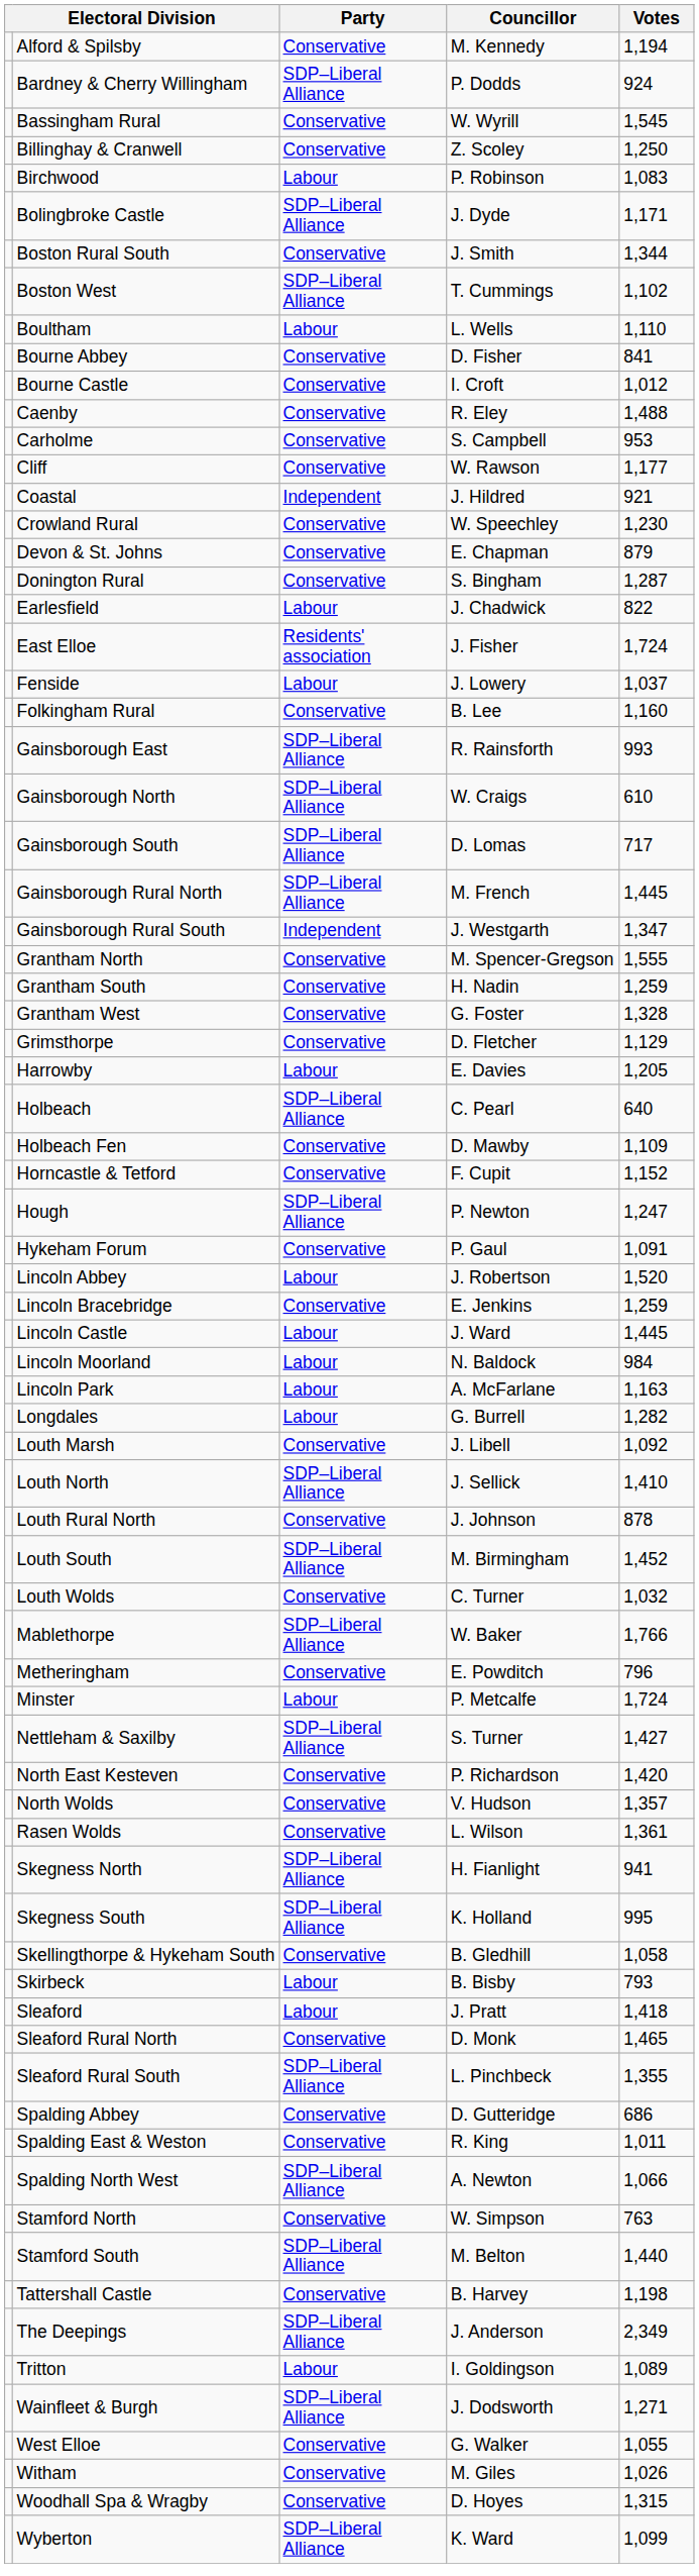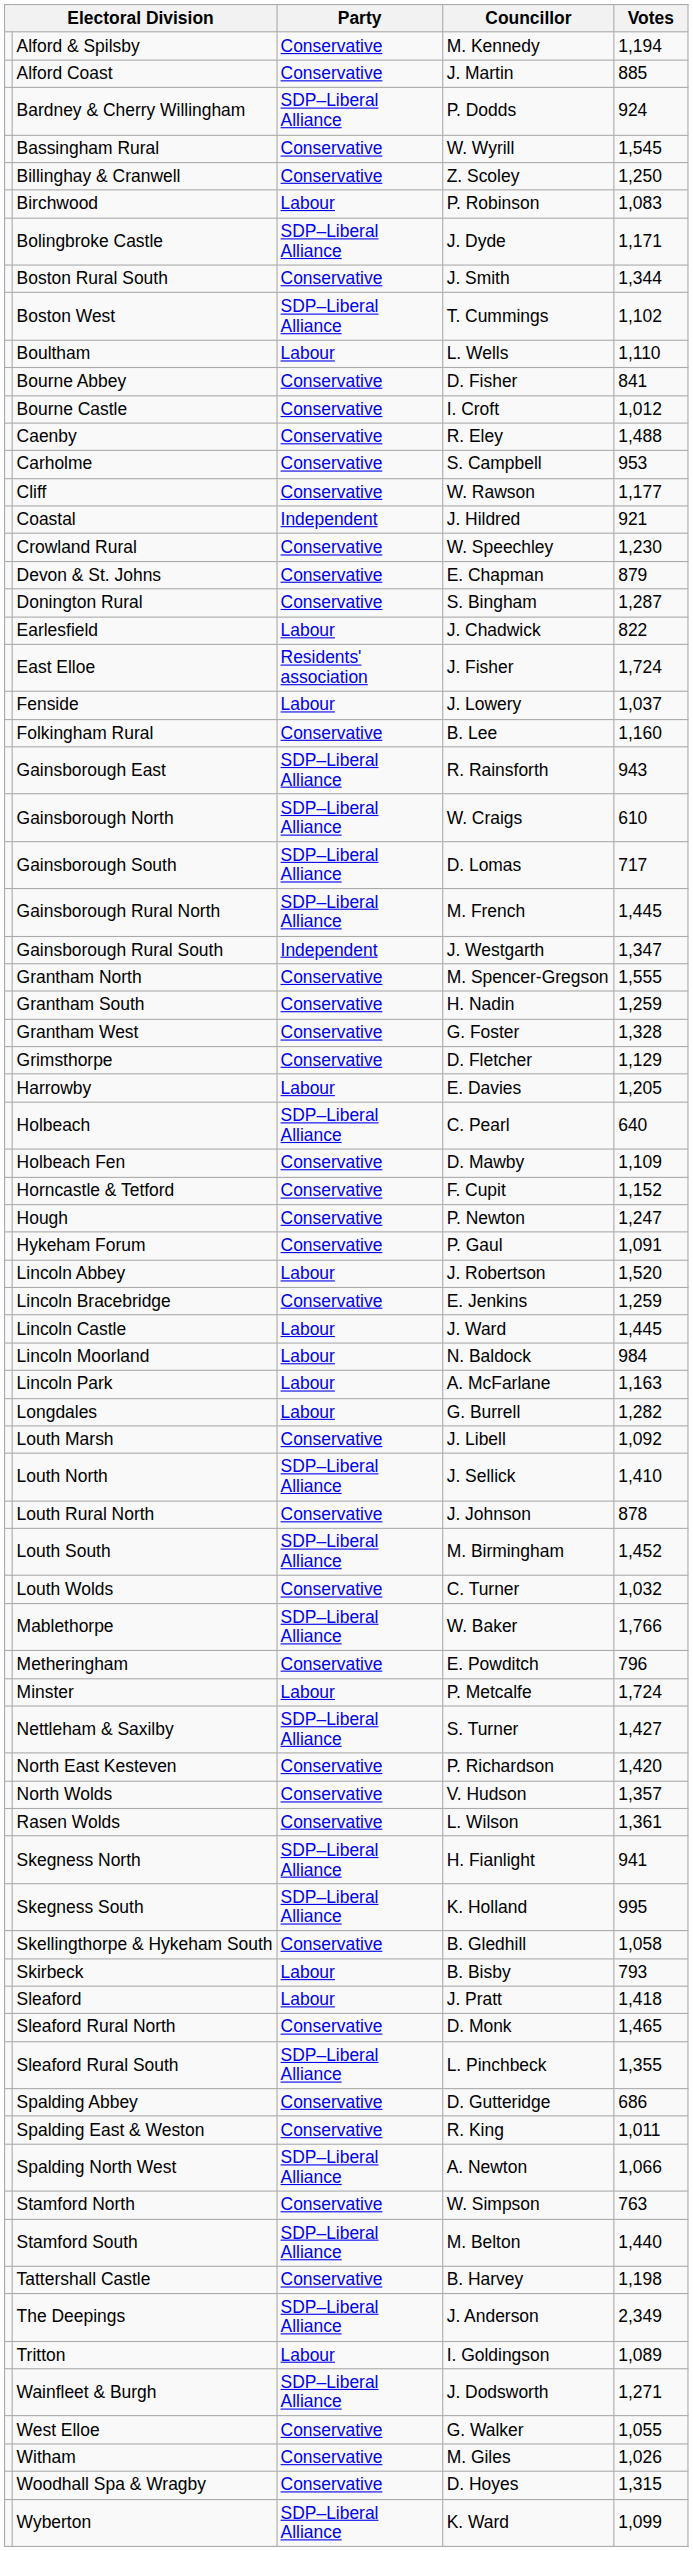+ row: Alford Coast | Conservative | J. Martin | 885
Gainsborough East | Votes: 993 -> 943
Hough | Party: SDP–Liberal Alliance -> Conservative
